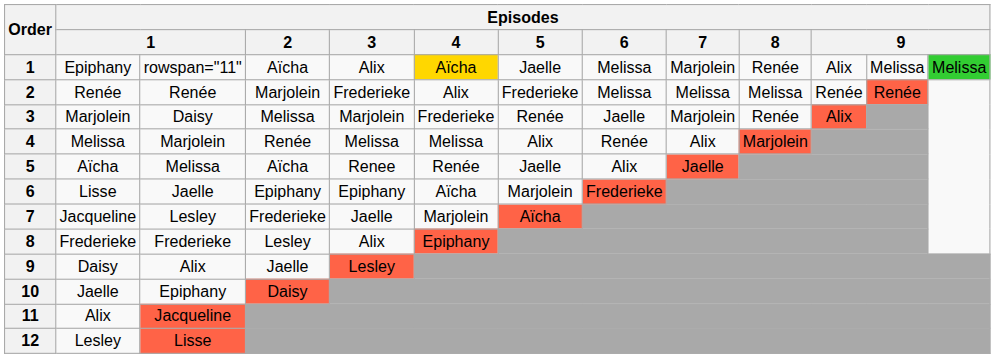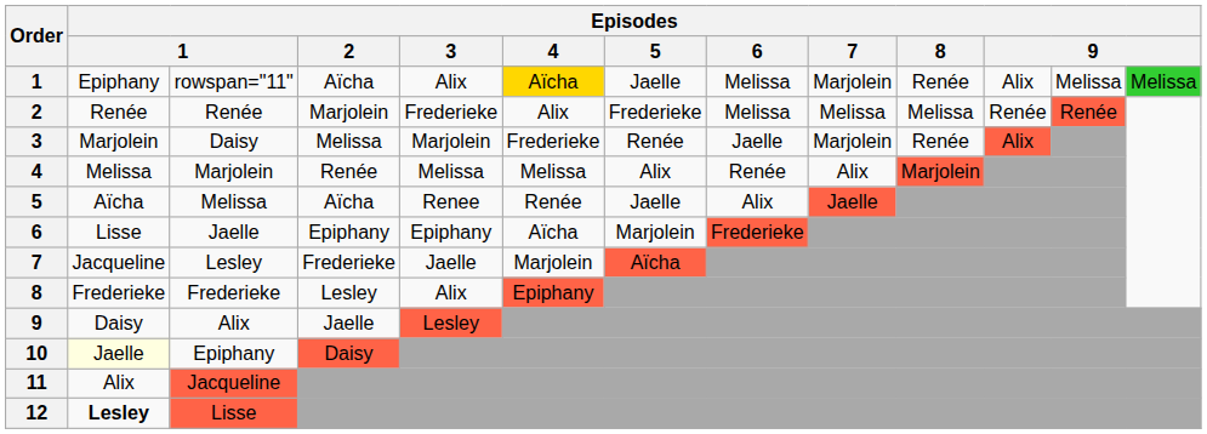10 | column 2: no background -> lightyellow background
12 | column 2: normal -> bold
